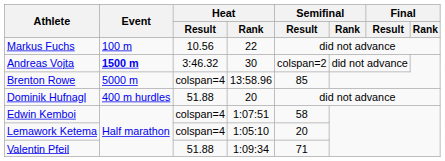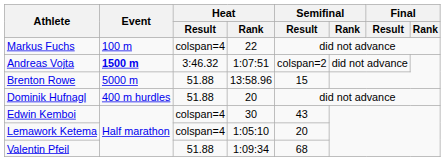Markus Fuchs | Heat / Result: 10.56 -> colspan=4
Andreas Vojta | Heat / Rank: 30 -> 1:07:51
Brenton Rowe | Heat / Result: colspan=4 -> 51.88
Brenton Rowe | Semifinal / Result: 85 -> 15
Edwin Kemboi | Heat / Rank: 1:07:51 -> 30
Edwin Kemboi | Semifinal / Result: 58 -> 43
Valentin Pfeil | Semifinal / Result: 71 -> 68
